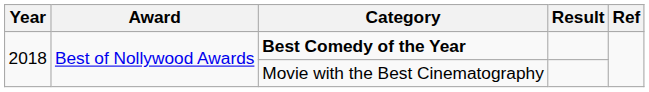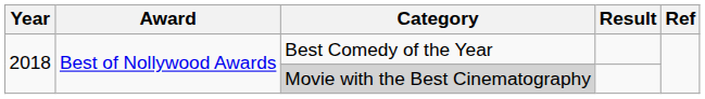Best Comedy of the Year | Category: bold -> normal
Movie with the Best Cinematography | Category: no background -> lightgrey background
